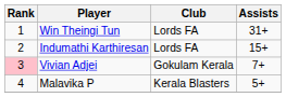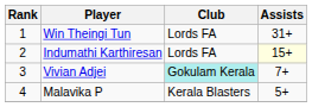Indumathi Karthiresan | Assists: no background -> lightyellow background
Vivian Adjei | Rank: pink background -> no background
Vivian Adjei | Club: no background -> paleturquoise background
